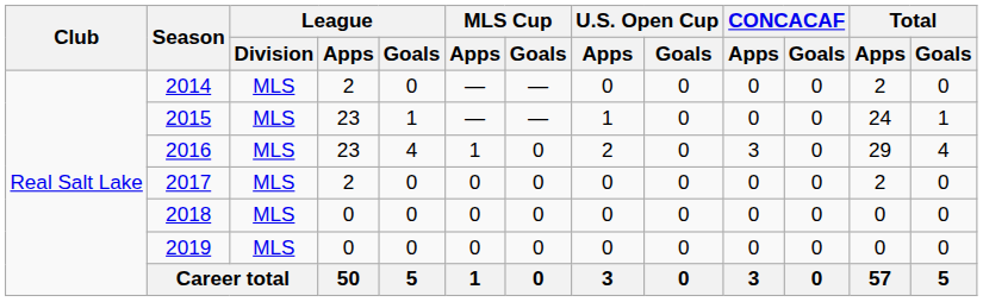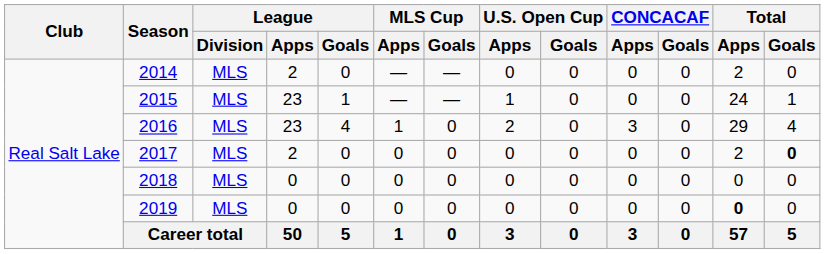2017 | Total / Goals: normal -> bold
2019 | Total / Apps: normal -> bold
